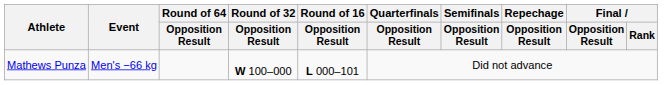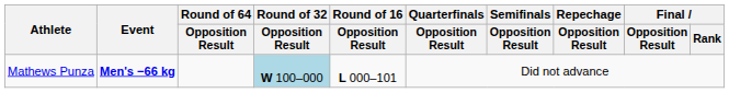Mathews Punza | Event: normal -> bold
Mathews Punza | Round of 32 / Opposition Result: no background -> lightblue background
